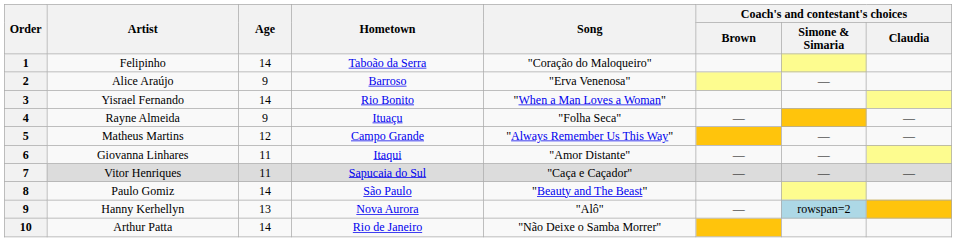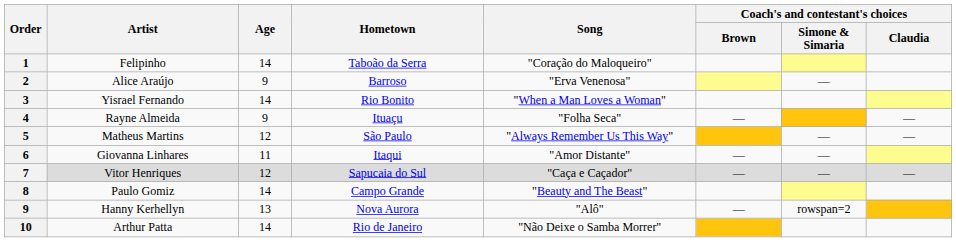Matheus Martins | Hometown: Campo Grande -> São Paulo
Vitor Henriques | Age: 11 -> 12
Paulo Gomiz | Hometown: São Paulo -> Campo Grande
Hanny Kerhellyn | Coach's and contestant's choices / Simone & Simaria: lightblue background -> no background
